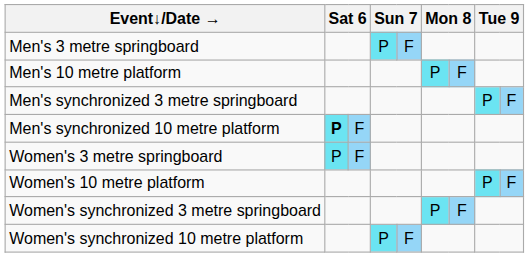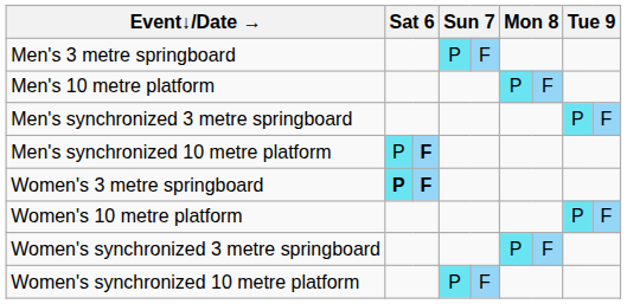Men's synchronized 10 metre platform | column 2: bold -> normal
Men's synchronized 10 metre platform | column 3: normal -> bold
Women's 3 metre springboard | column 2: normal -> bold
Women's 3 metre springboard | column 3: normal -> bold
